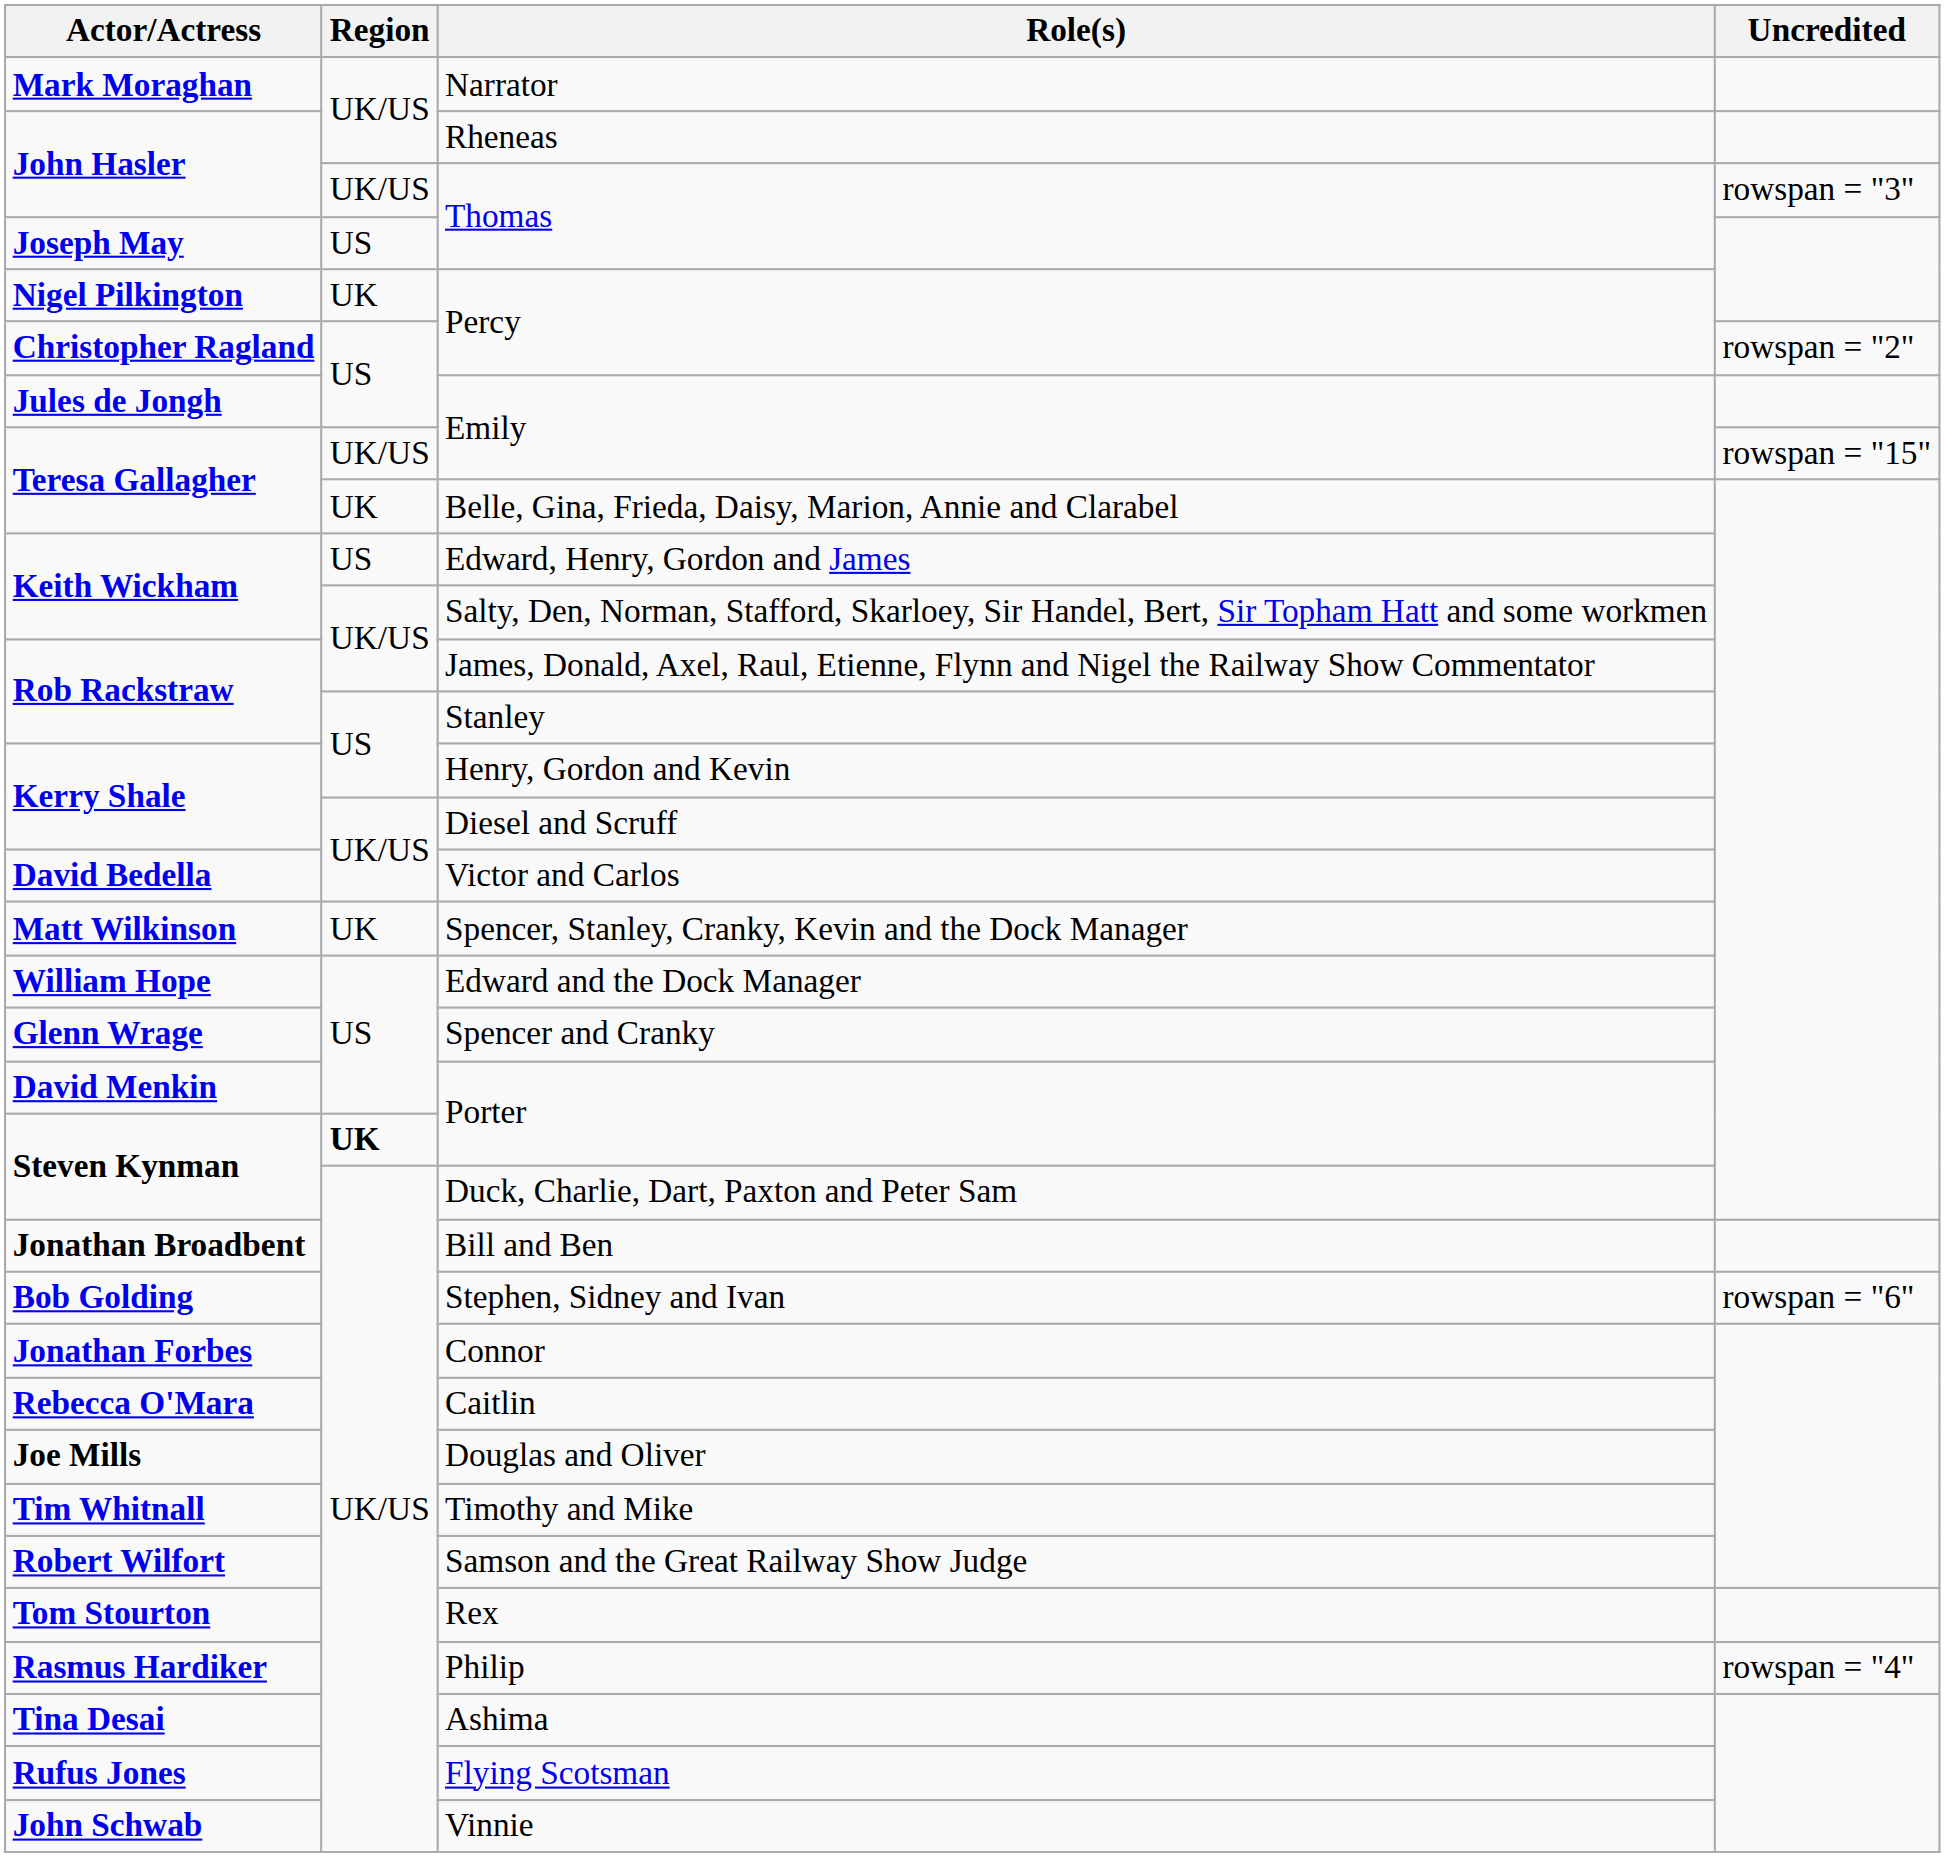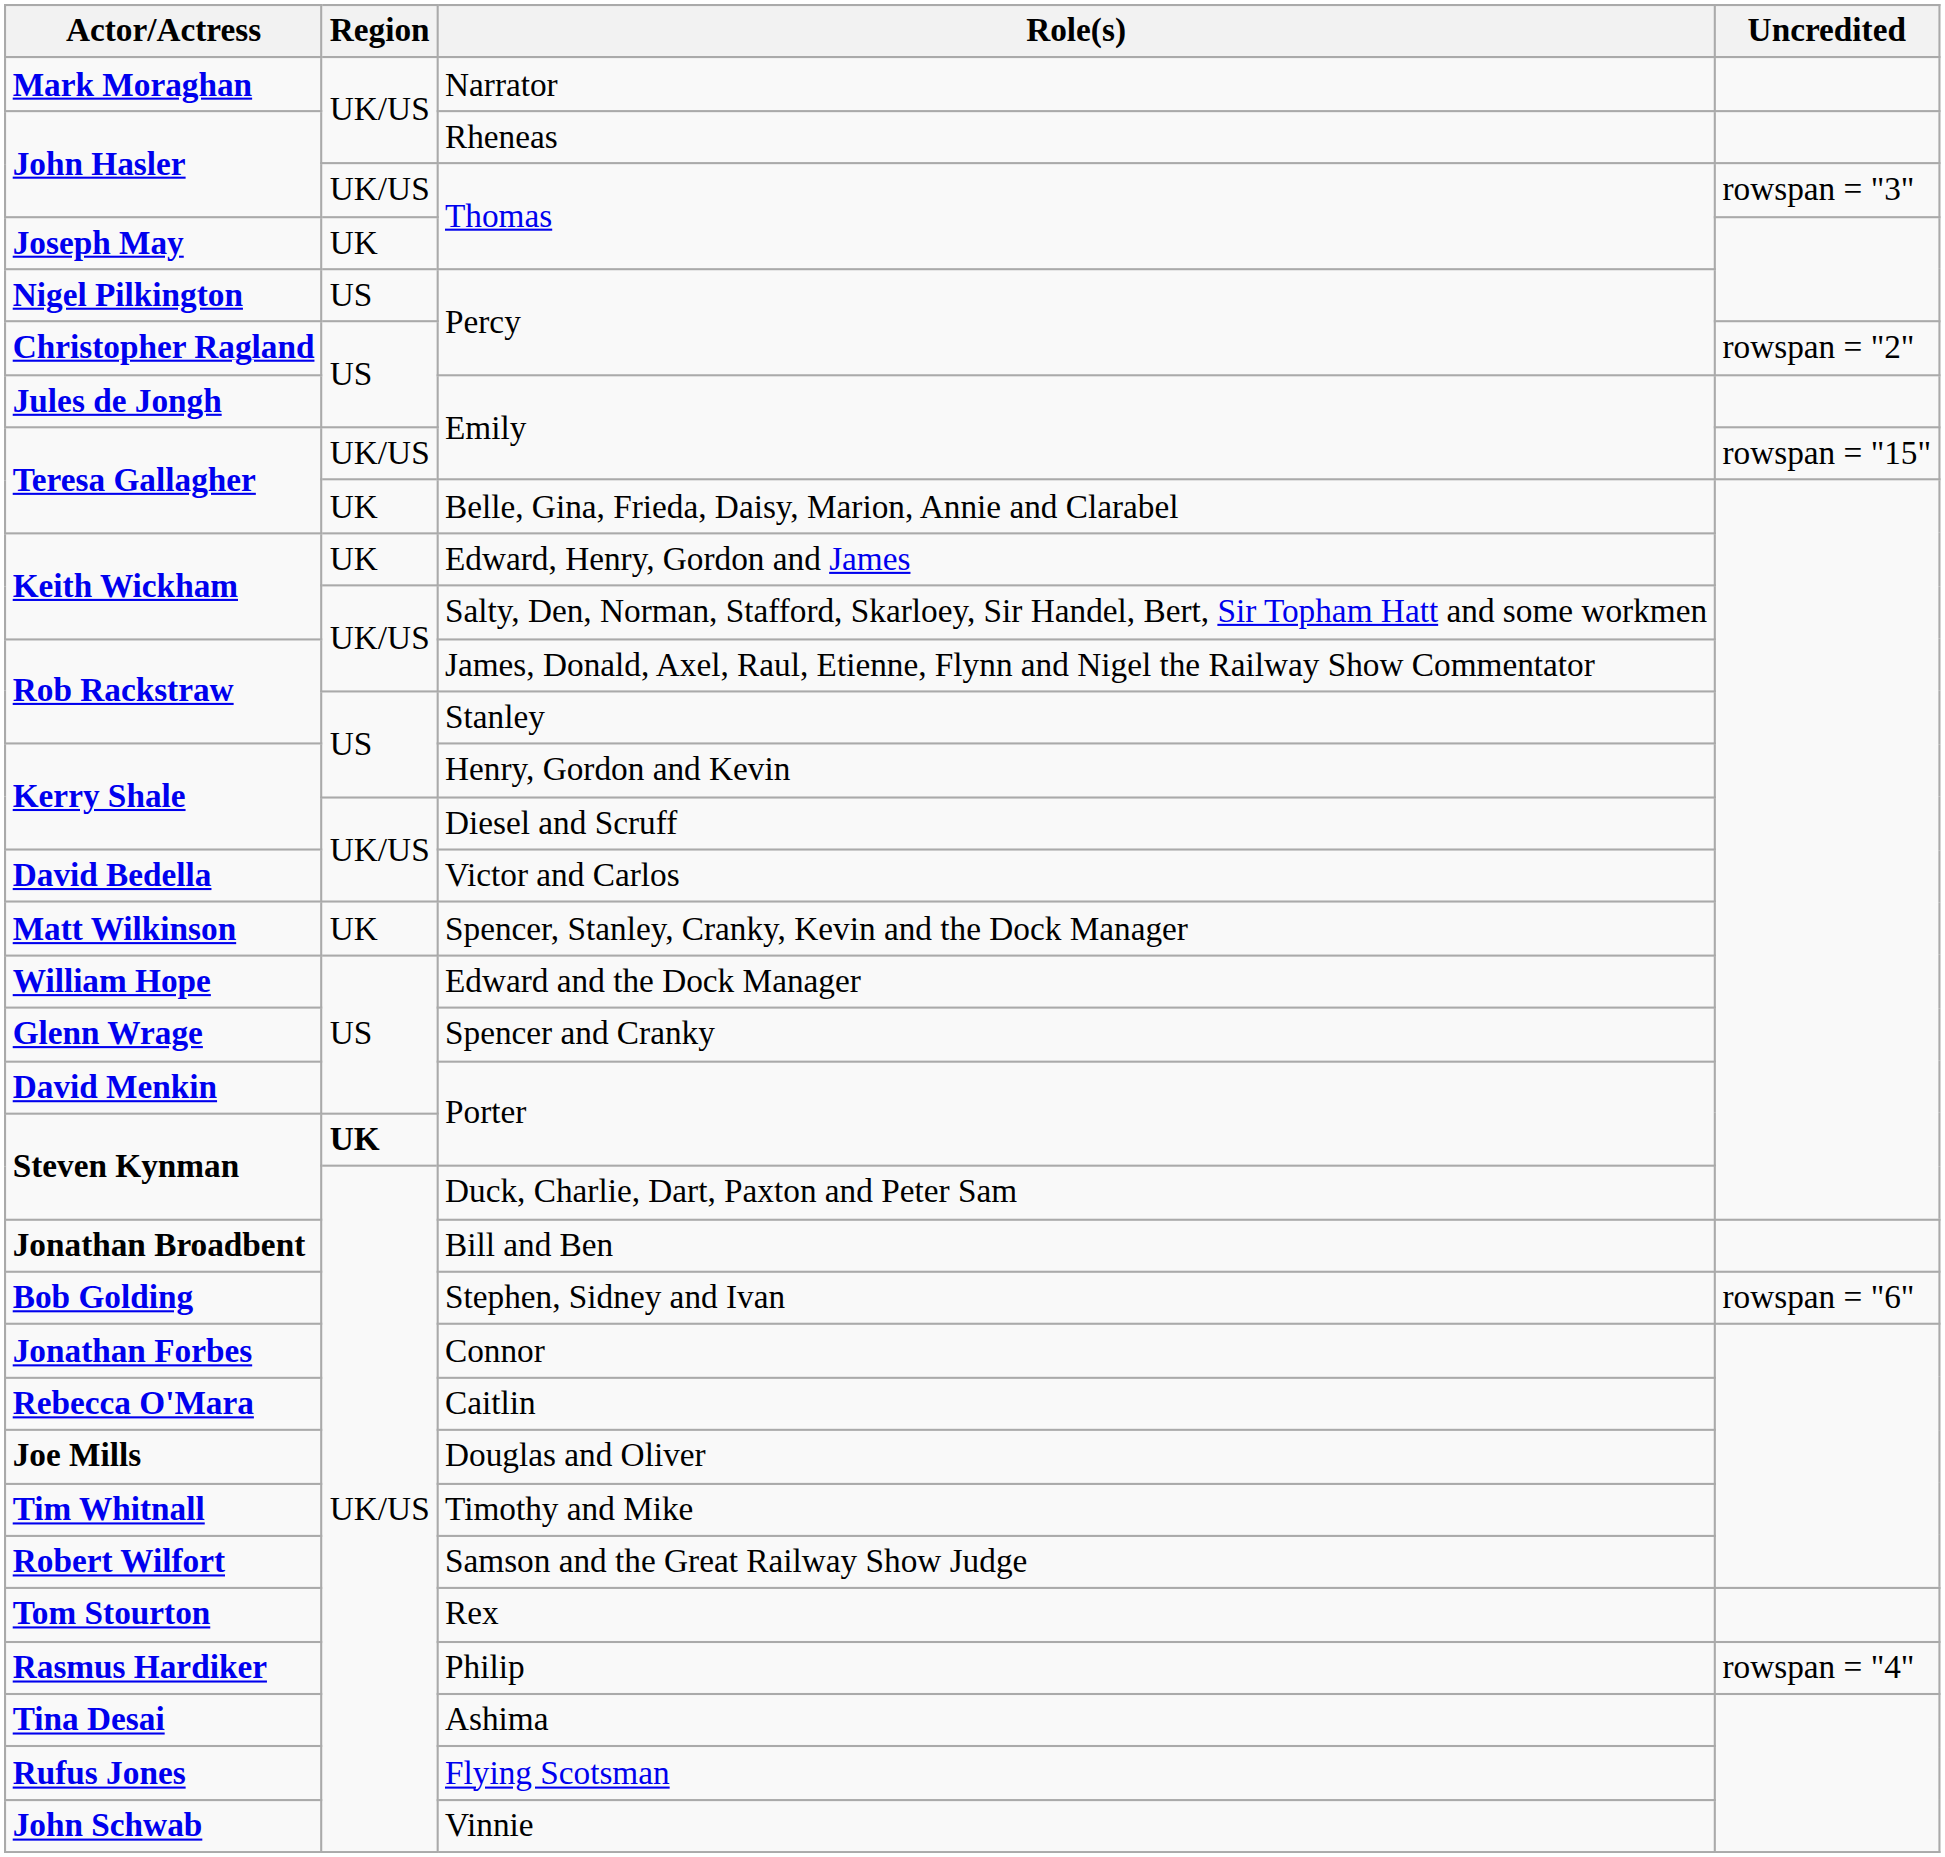Joseph May / Thomas | Region: US -> UK
Nigel Pilkington / Percy | Region: UK -> US
Edward, Henry, Gordon and James | Region: US -> UK
